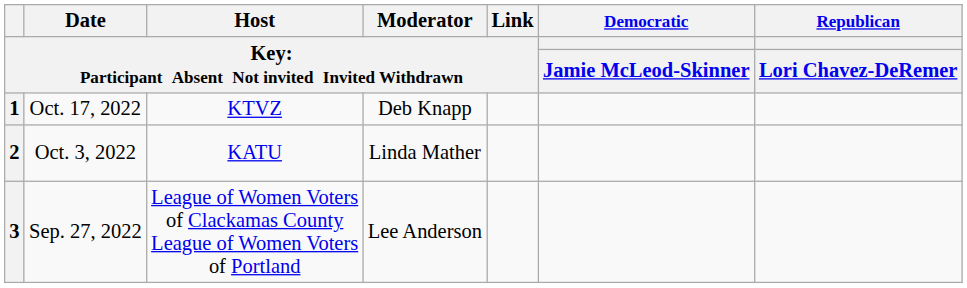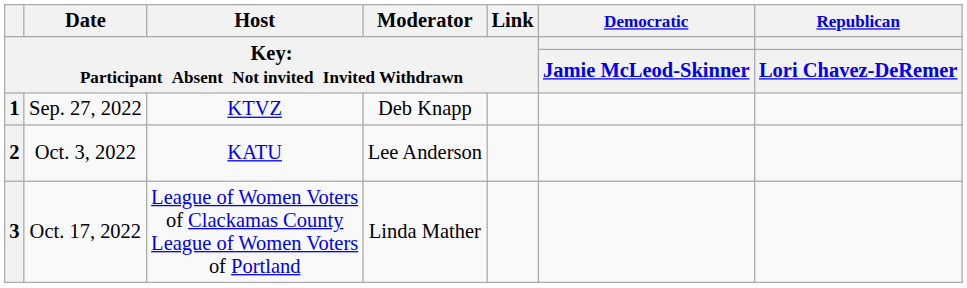1 | column 2: Oct. 17, 2022 -> Sep. 27, 2022
2 | column 4: Linda Mather -> Lee Anderson
3 | column 2: Sep. 27, 2022 -> Oct. 17, 2022
3 | column 4: Lee Anderson -> Linda Mather
